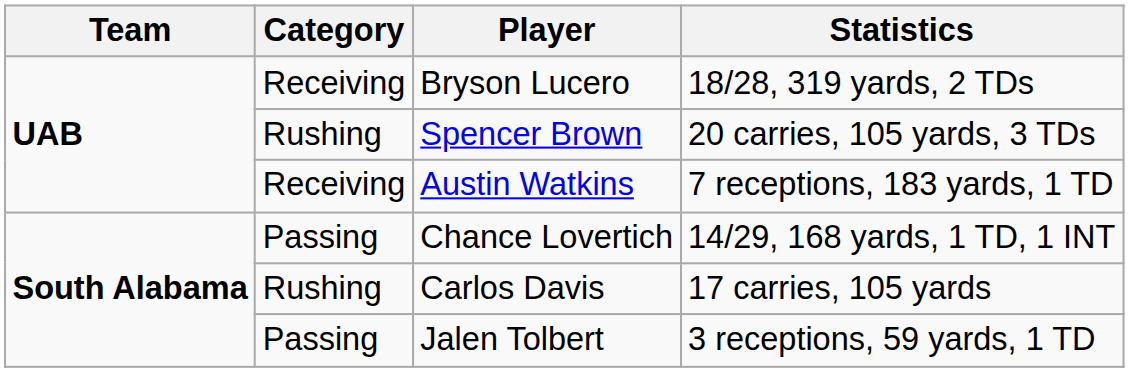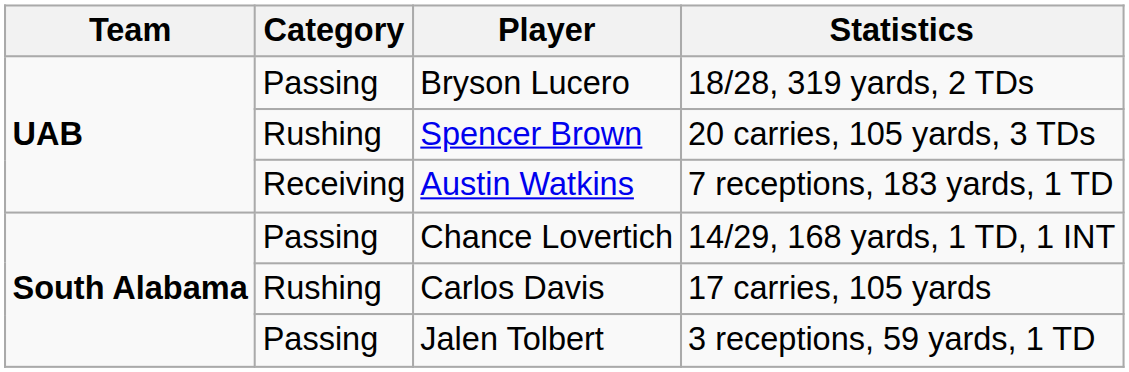Bryson Lucero | Category: Receiving -> Passing
